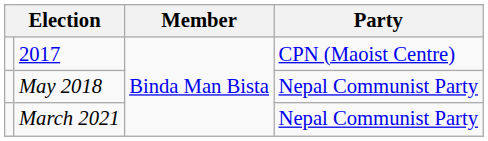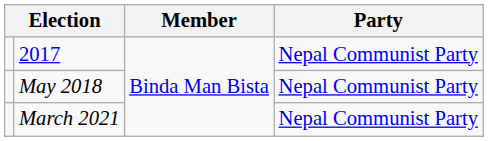2017 | Party: CPN (Maoist Centre) -> Nepal Communist Party
